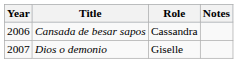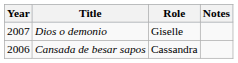rows swapped: Cansada de besar sapos <-> Dios o demonio
